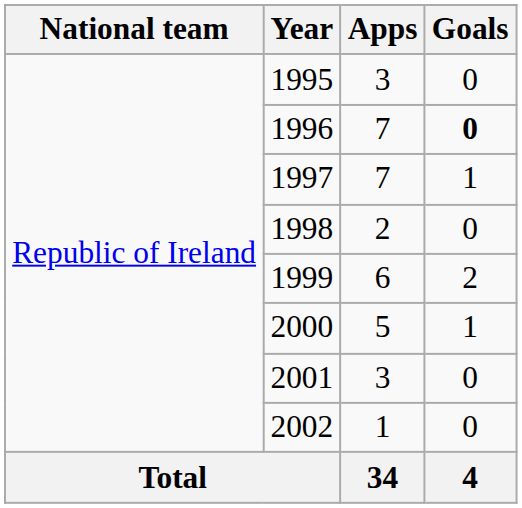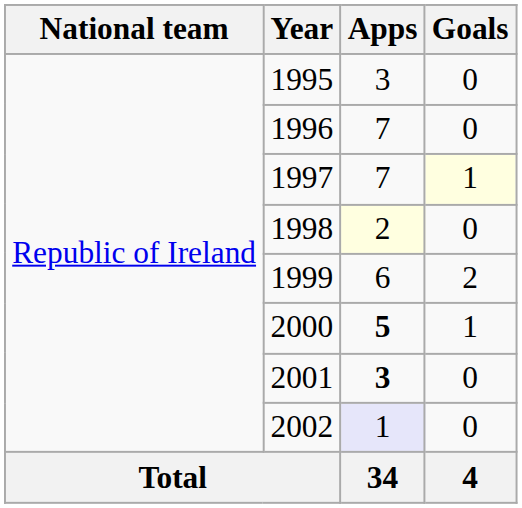1996 | Goals: bold -> normal
1997 | Goals: no background -> lightyellow background
1998 | Apps: no background -> lightyellow background
2000 | Apps: normal -> bold
2001 | Apps: normal -> bold
2002 | Apps: no background -> lavender background
